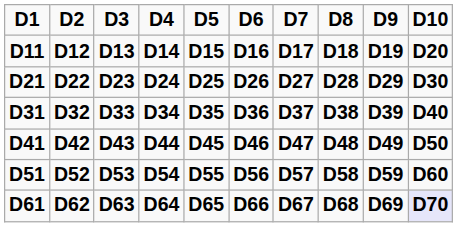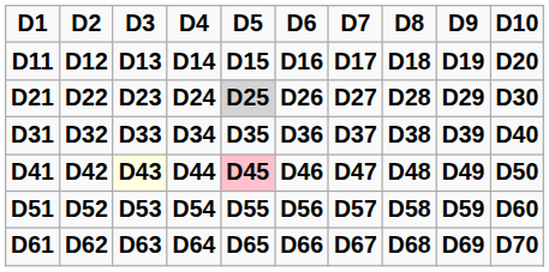D21 | column 5: no background -> lightgrey background
D41 | column 3: no background -> lightyellow background
D41 | column 5: no background -> pink background
D61 | column 10: lavender background -> no background
